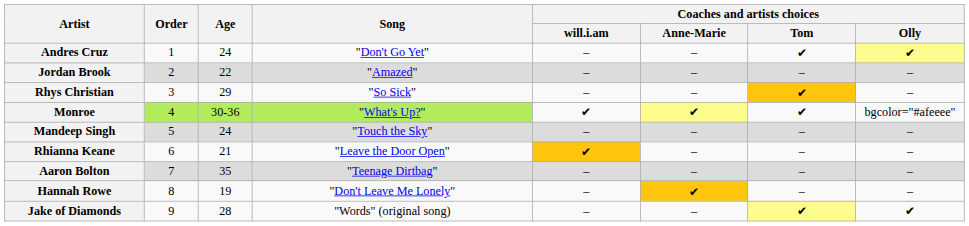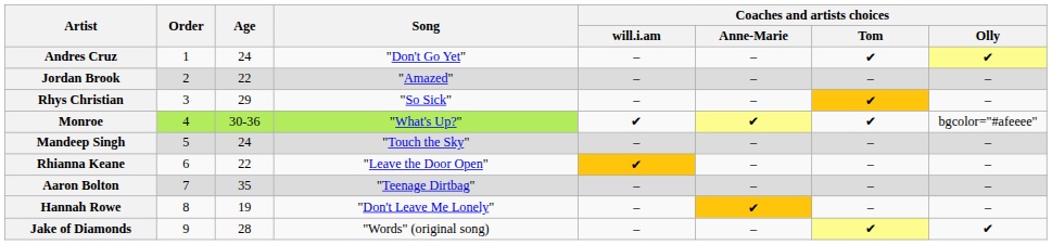Rhianna Keane | Age: 21 -> 22
